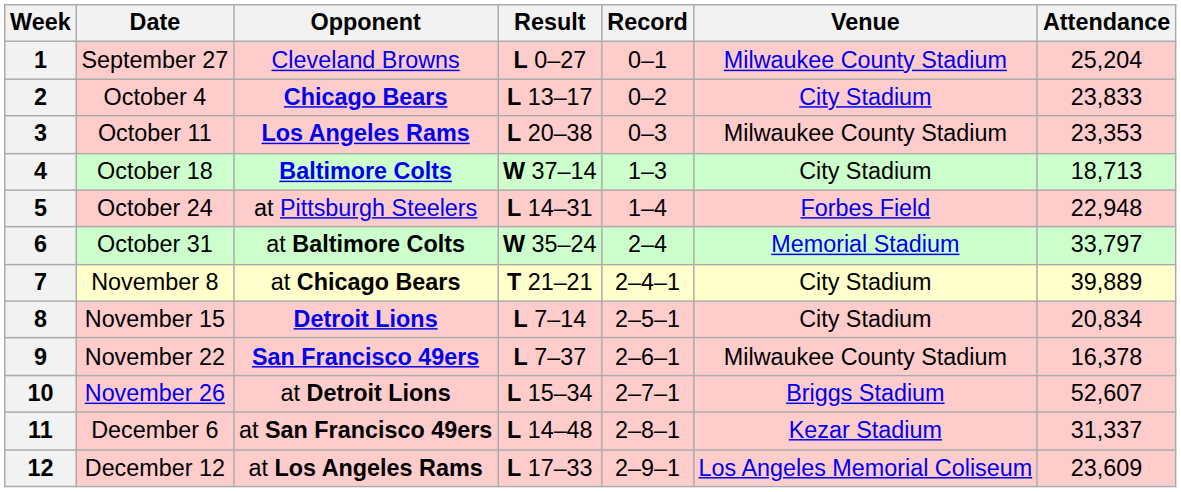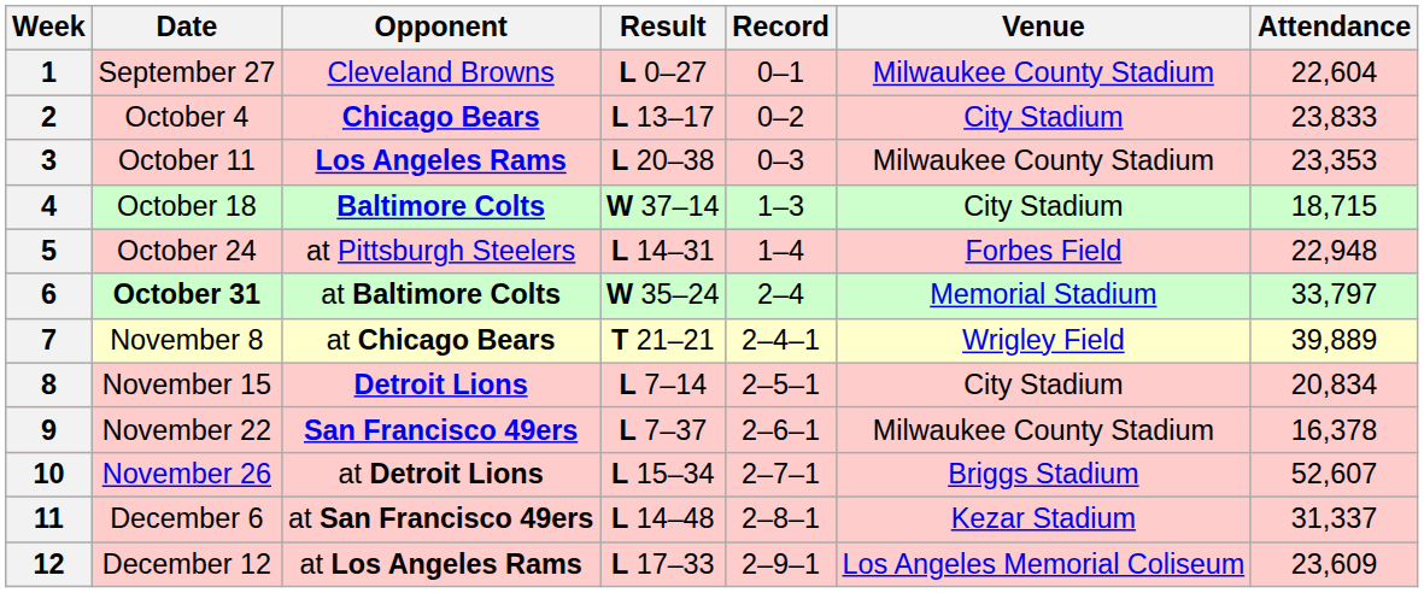1 | Attendance: 25,204 -> 22,604
4 | Attendance: 18,713 -> 18,715
6 | Date: normal -> bold
7 | Venue: City Stadium -> Wrigley Field
